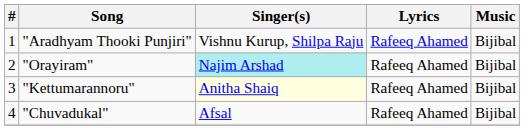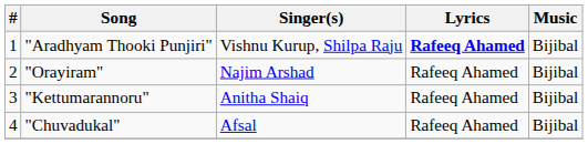"Aradhyam Thooki Punjiri" | Lyrics: normal -> bold
"Orayiram" | Singer(s): paleturquoise background -> no background
"Kettumarannoru" | Singer(s): lightyellow background -> no background
